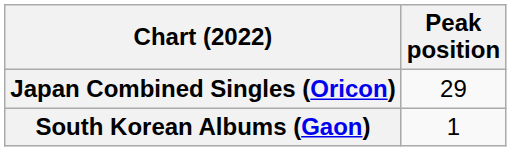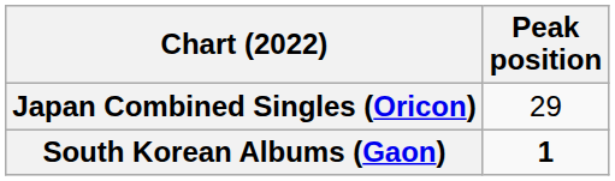South Korean Albums (Gaon) | Peak position: normal -> bold
